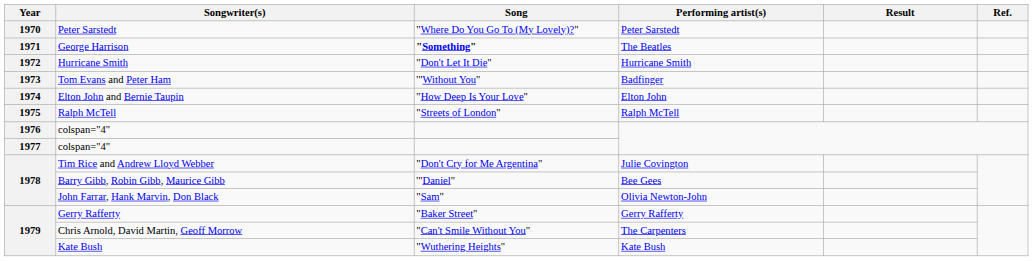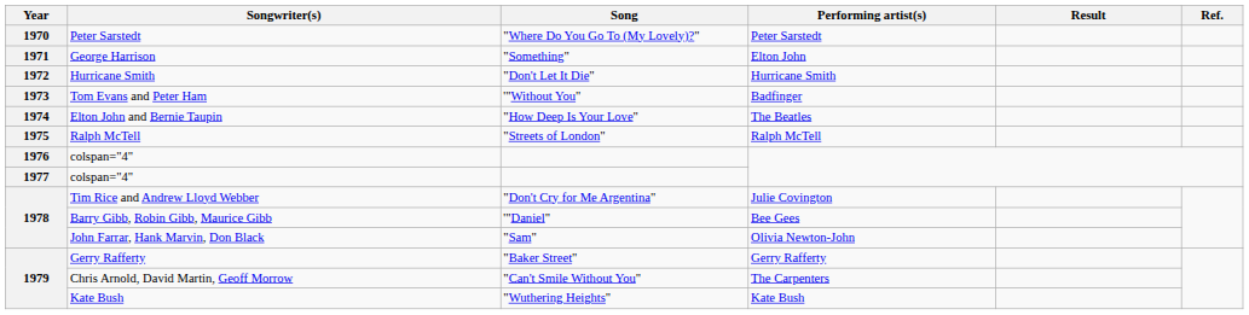George Harrison | Song: bold -> normal
George Harrison | Performing artist(s): The Beatles -> Elton John
Elton John and Bernie Taupin | Performing artist(s): Elton John -> The Beatles
